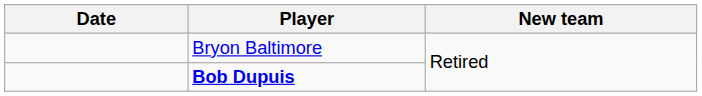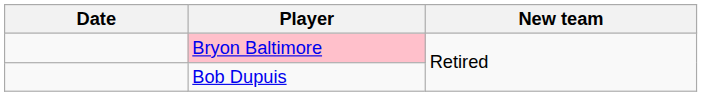Bryon Baltimore | Player: no background -> pink background
Bob Dupuis | Player: bold -> normal
